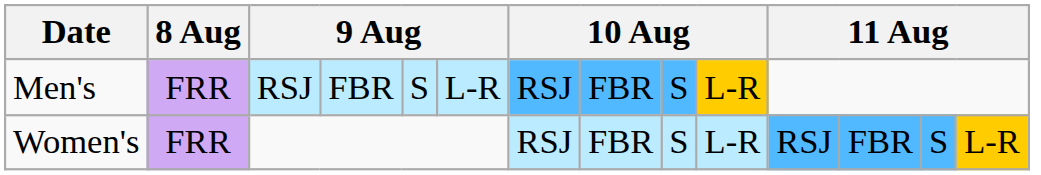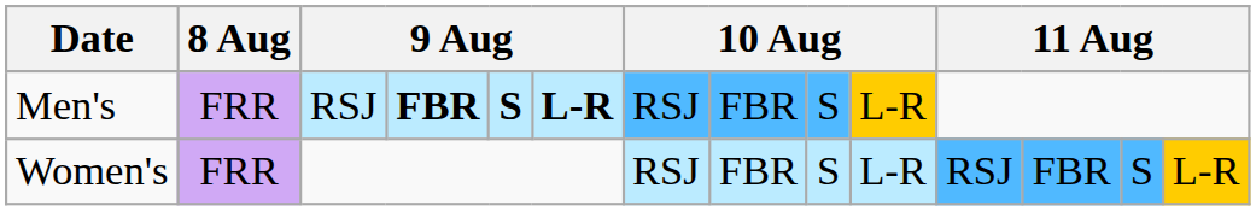Men's | column 4: normal -> bold
Men's | column 5: normal -> bold
Men's | column 6: normal -> bold
